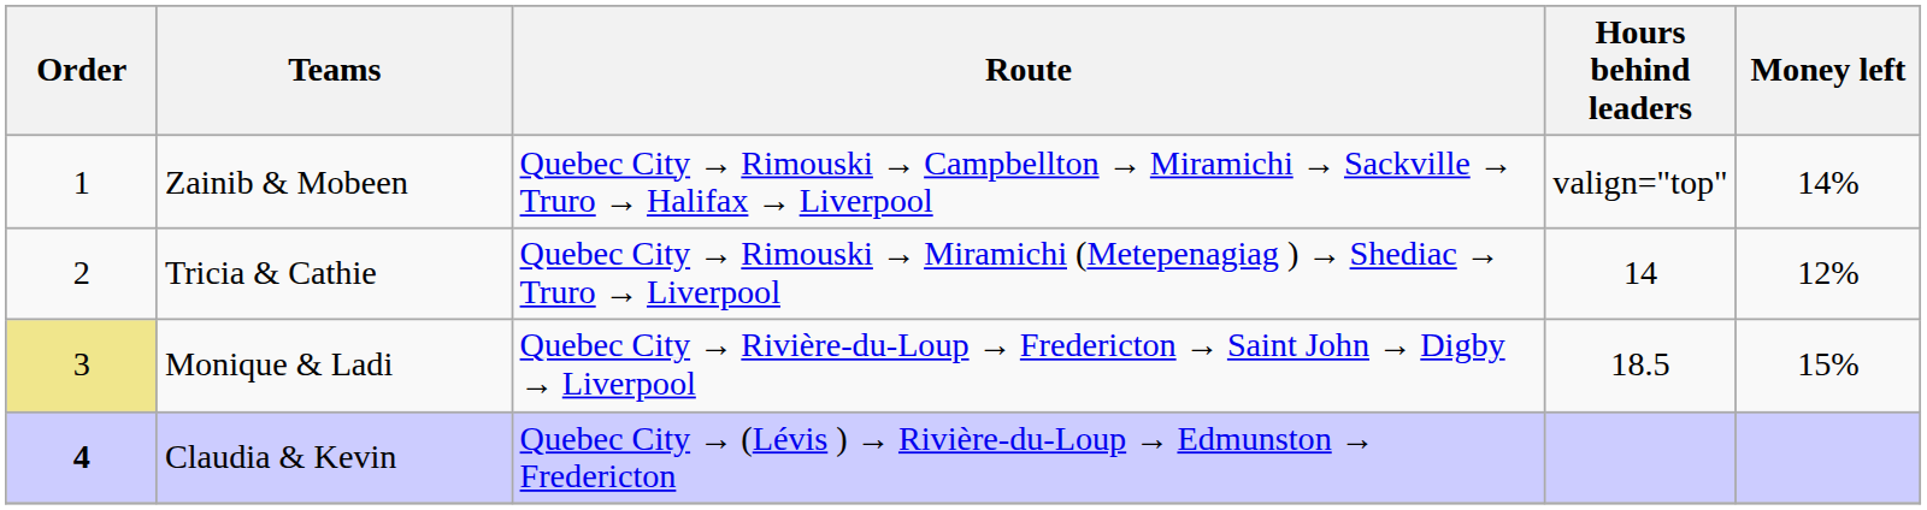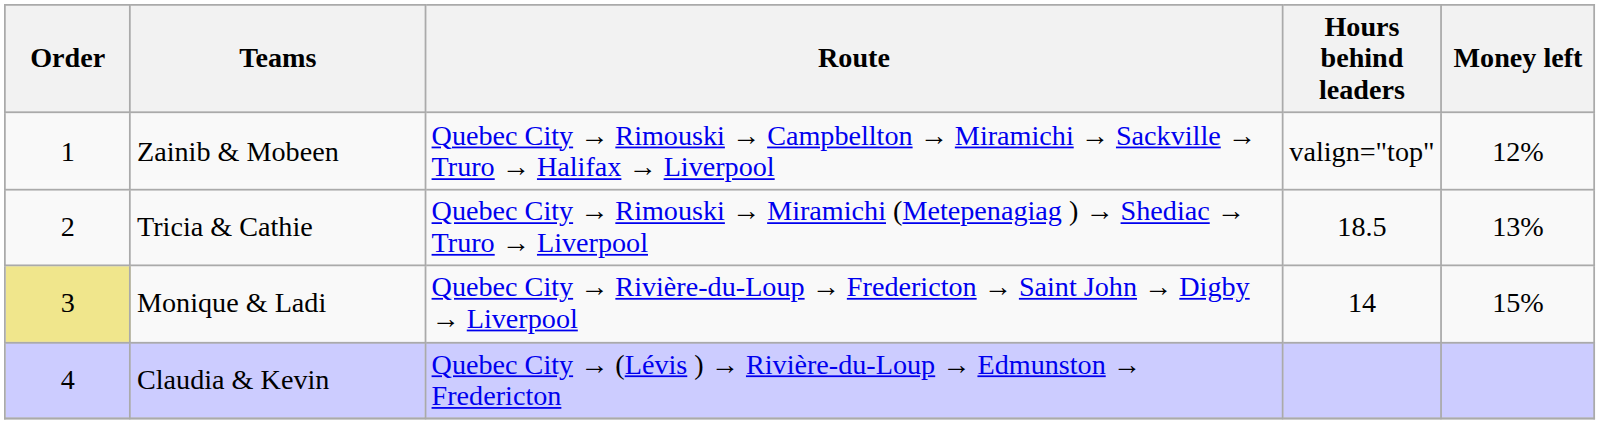Zainib & Mobeen | Money left: 14% -> 12%
Tricia & Cathie | Hours behind leaders: 14 -> 18.5
Tricia & Cathie | Money left: 12% -> 13%
Monique & Ladi | Hours behind leaders: 18.5 -> 14
Claudia & Kevin | Order: bold -> normal
